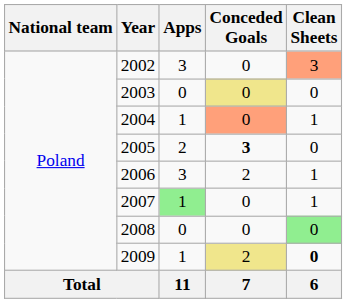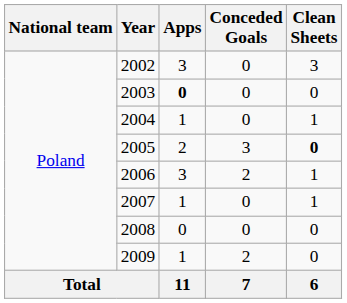2002 | Clean Sheets: lightsalmon background -> no background
2003 | Apps: normal -> bold
2003 | Conceded Goals: khaki background -> no background
2004 | Conceded Goals: lightsalmon background -> no background
2005 | Conceded Goals: bold -> normal
2005 | Clean Sheets: normal -> bold
2007 | Apps: lightgreen background -> no background
2008 | Clean Sheets: lightgreen background -> no background
2009 | Conceded Goals: khaki background -> no background
2009 | Clean Sheets: bold -> normal
